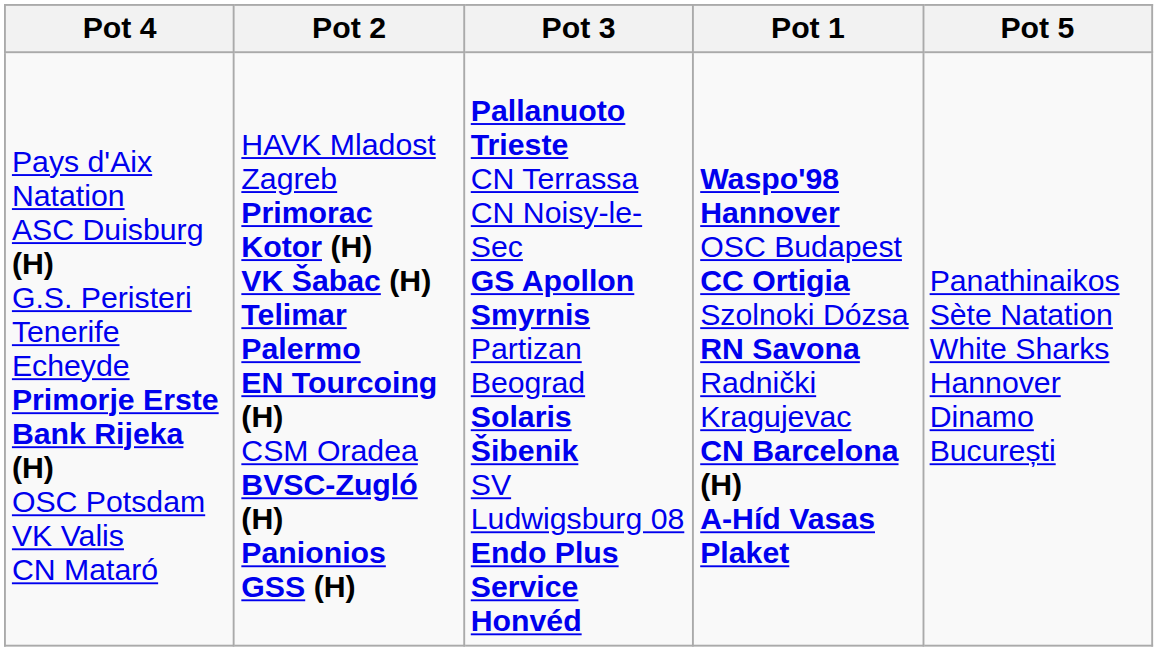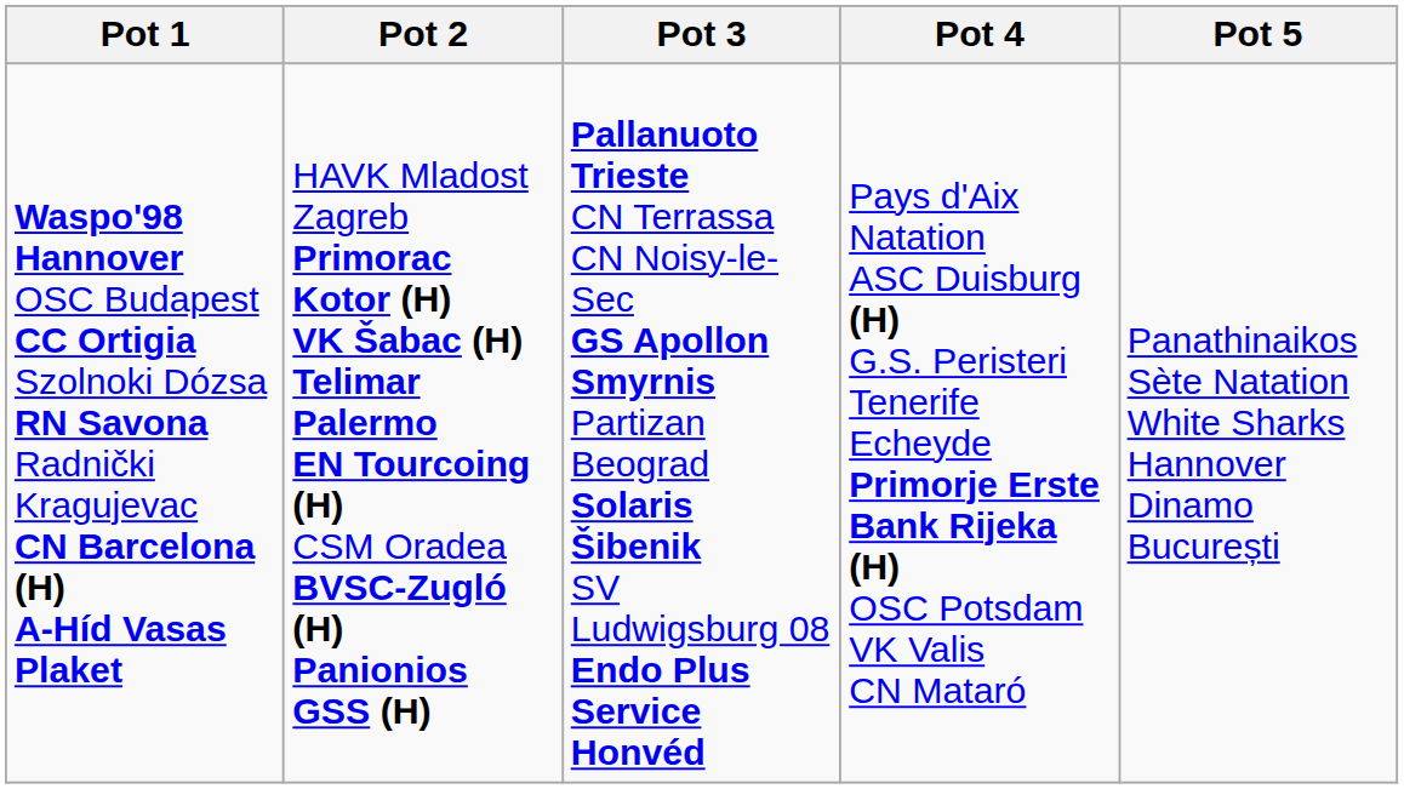columns swapped: Pot 1 <-> Pot 4
